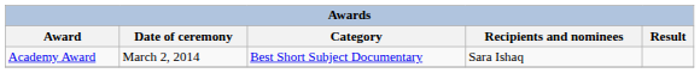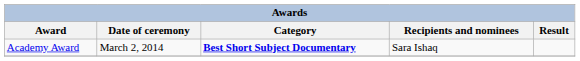Academy Award | Category: normal -> bold
